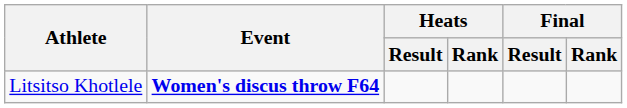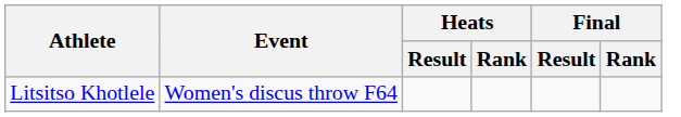Litsitso Khotlele | Event: bold -> normal
